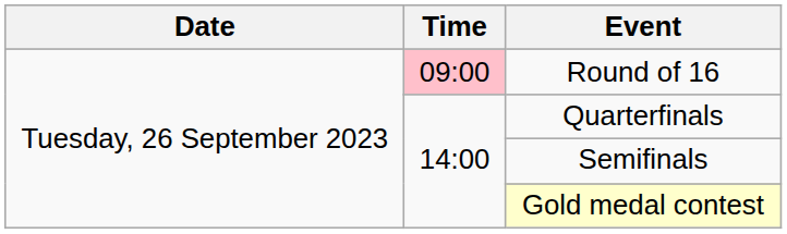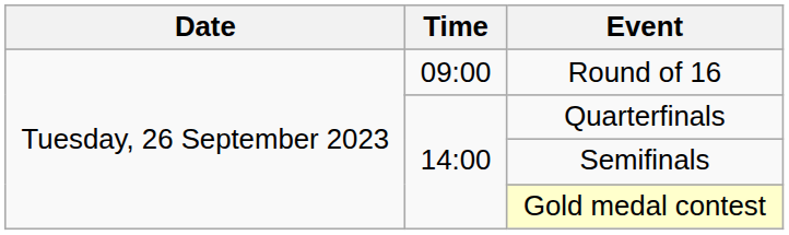Round of 16 | Time: pink background -> no background
